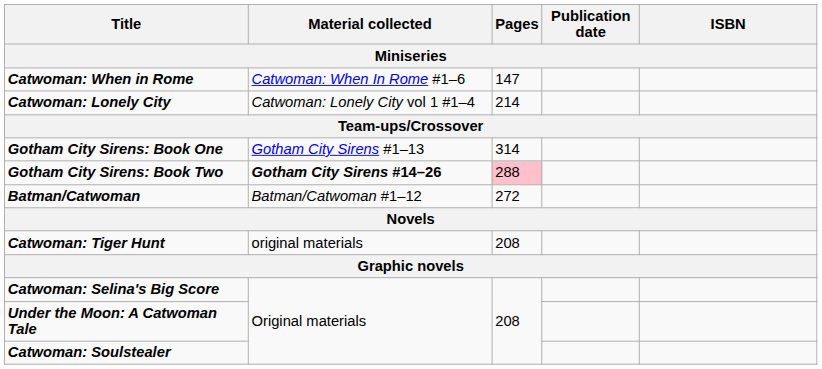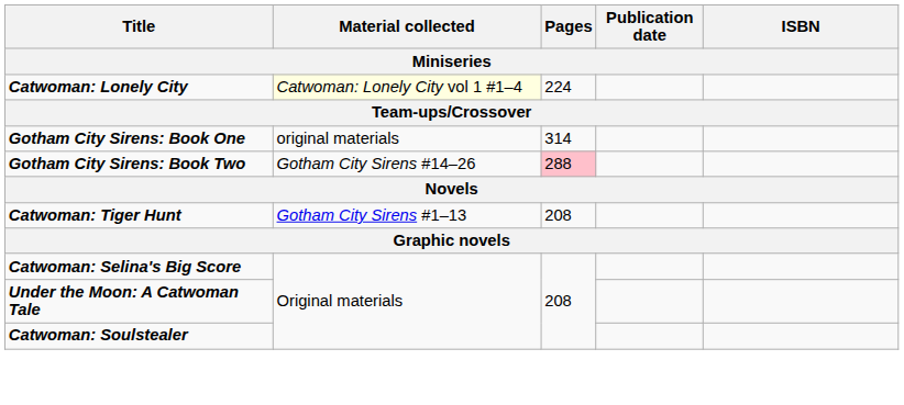- row: Catwoman: When in Rome | Catwoman: When In Rome #1–6 | 147
Catwoman: Lonely City | Material collected: no background -> lightyellow background
Catwoman: Lonely City | Pages: 214 -> 224
Gotham City Sirens: Book One | Material collected: Gotham City Sirens #1–13 -> original materials
Gotham City Sirens: Book Two | Material collected: bold -> normal
- row: Batman/Catwoman | Batman/Catwoman #1–12 | 272
Catwoman: Tiger Hunt | Material collected: original materials -> Gotham City Sirens #1–13
